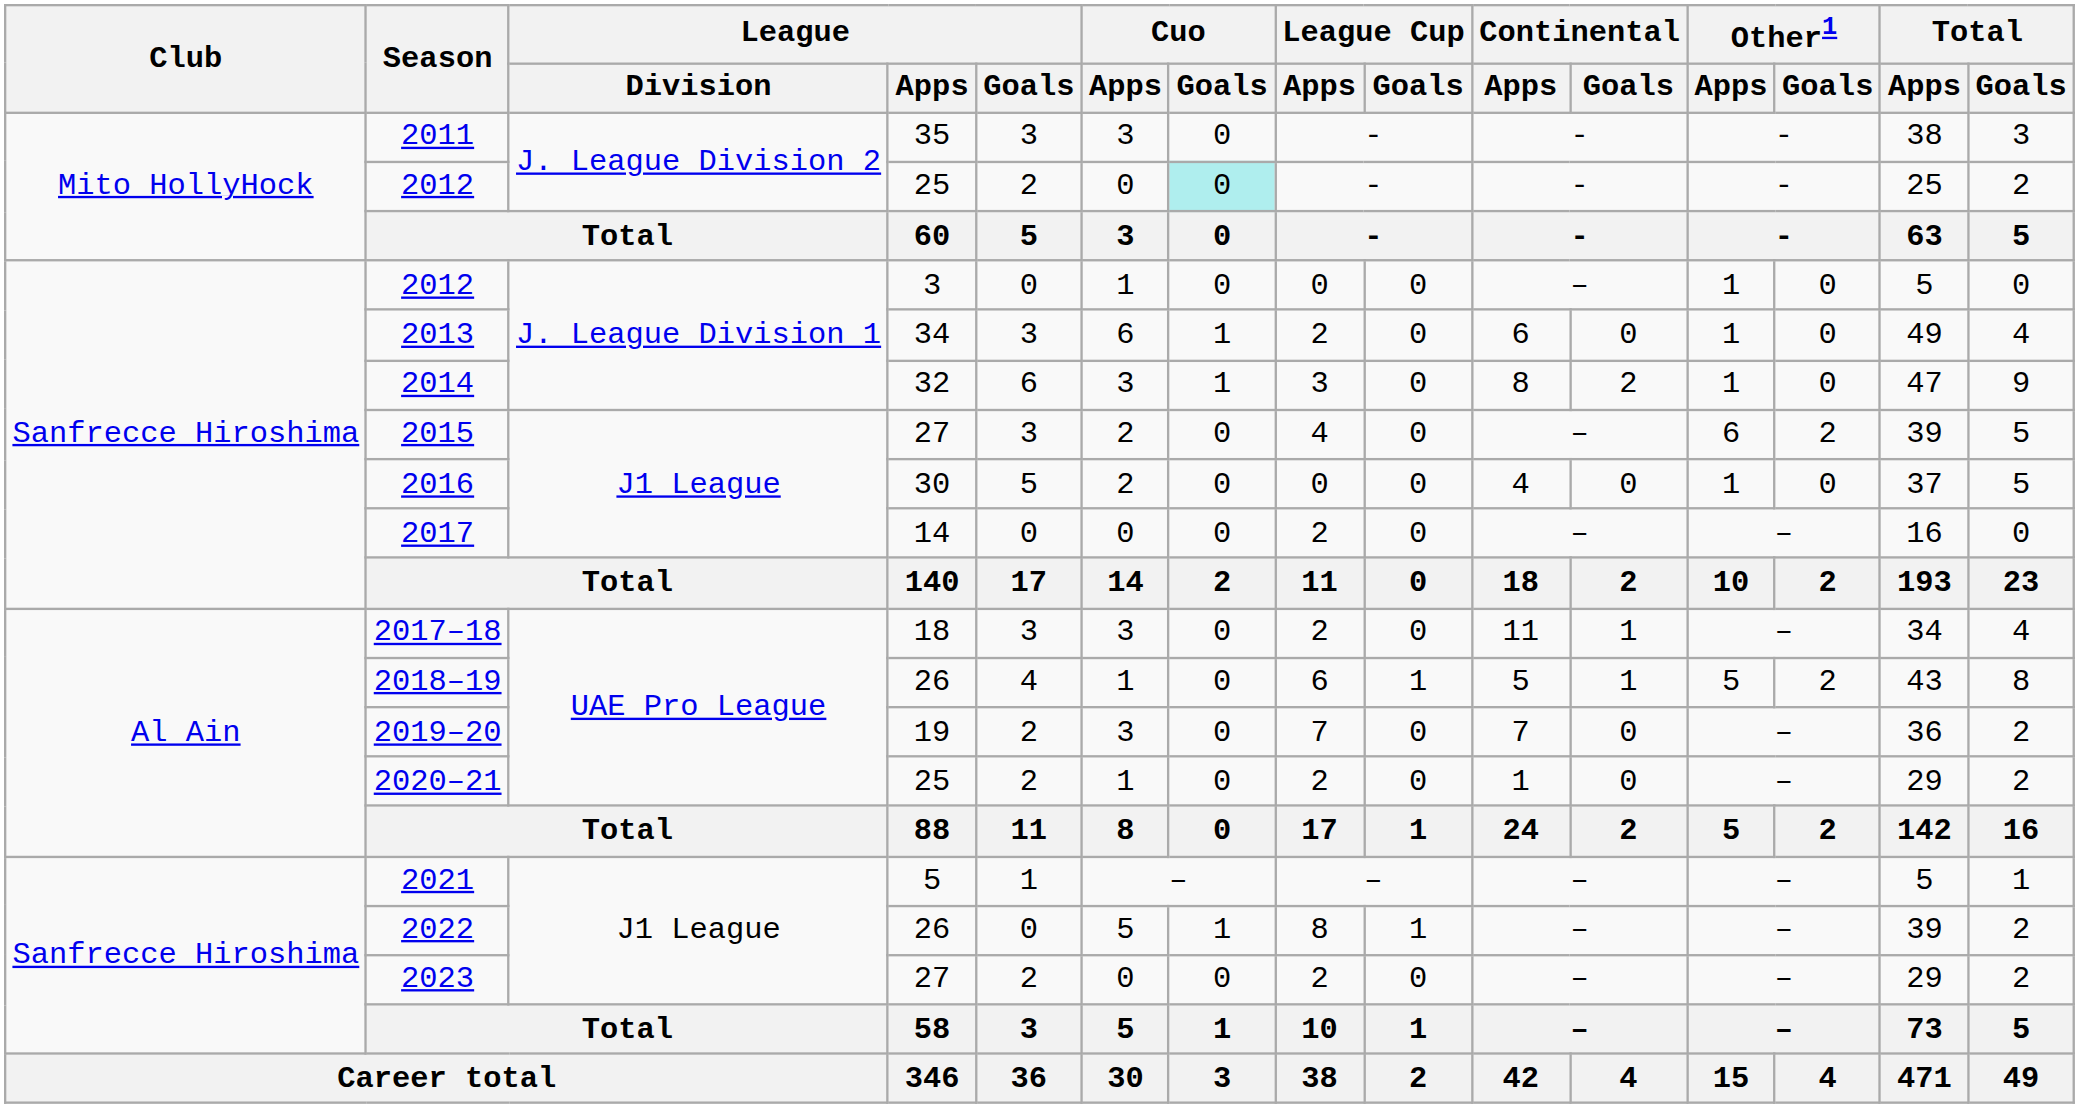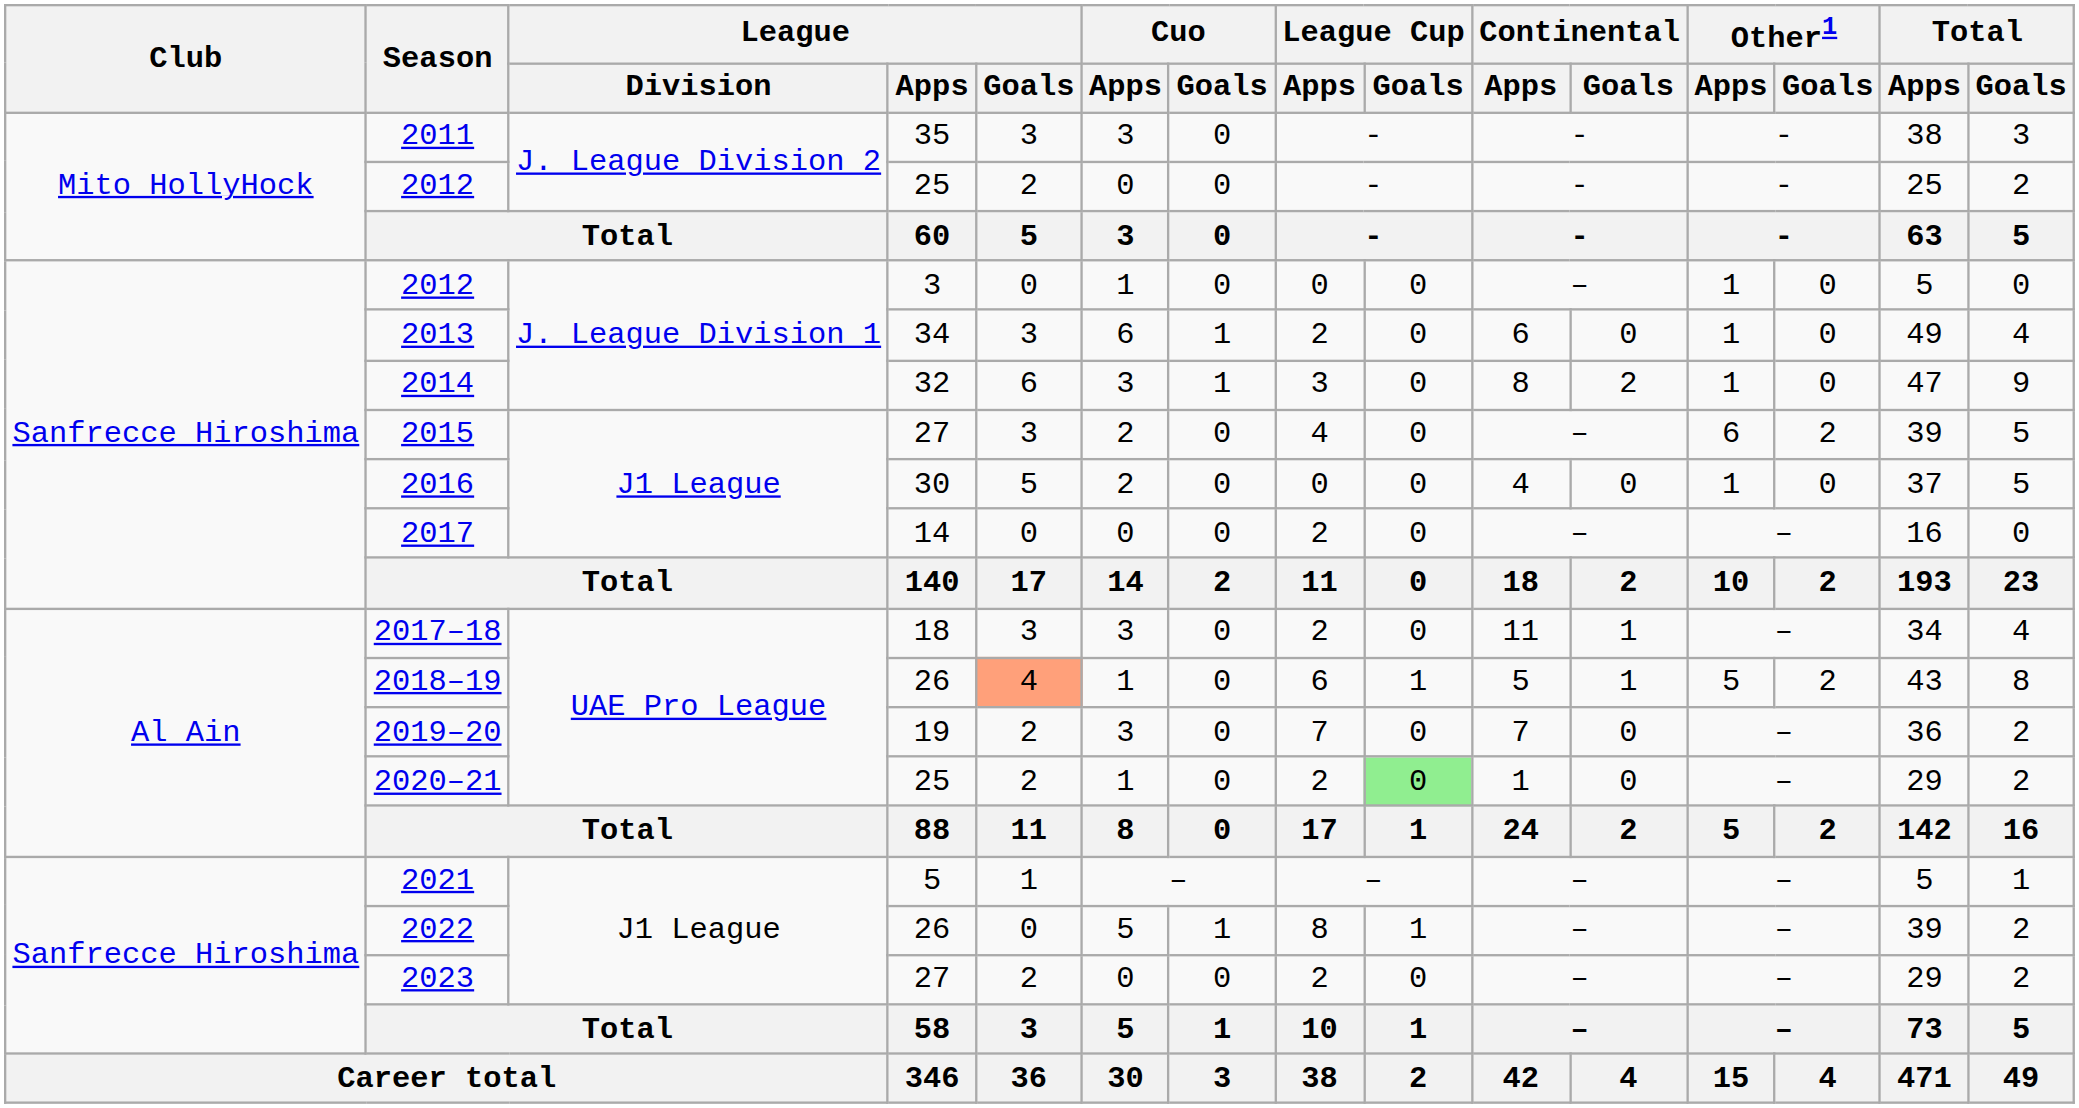2012 / 25 | Cuo / Goals: paleturquoise background -> no background
2018–19 | League / Goals: no background -> lightsalmon background
2020–21 | League Cup / Goals: no background -> lightgreen background
